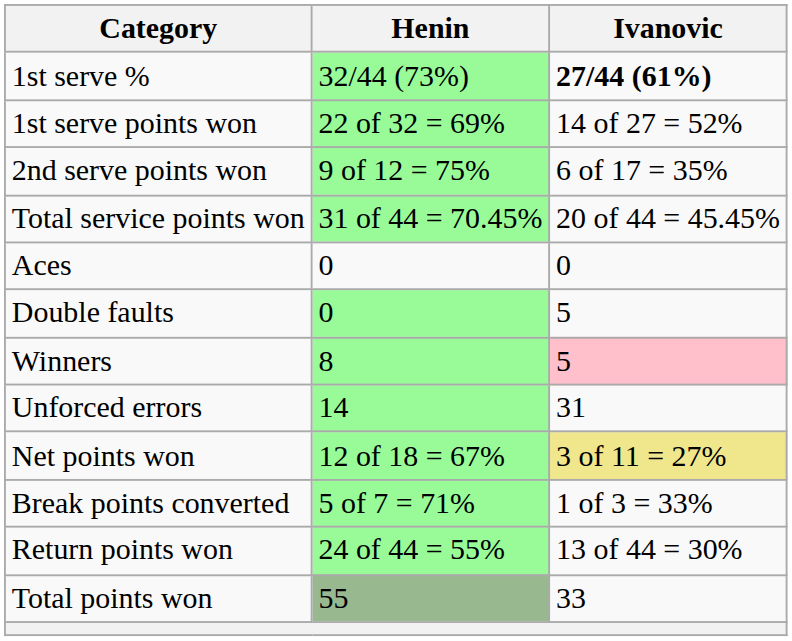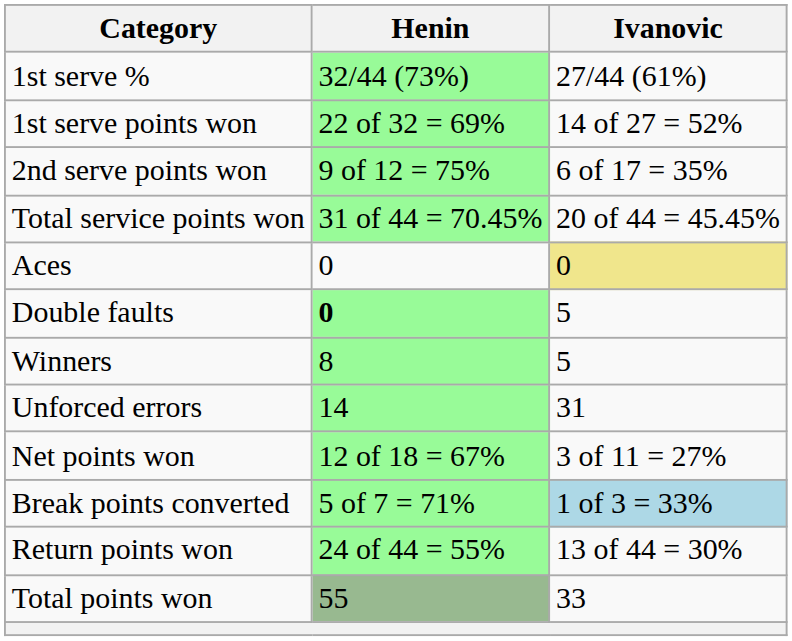1st serve % | Ivanovic: bold -> normal
Aces | Ivanovic: no background -> khaki background
Double faults | Henin: normal -> bold
Winners | Ivanovic: pink background -> no background
Net points won | Ivanovic: khaki background -> no background
Break points converted | Ivanovic: no background -> lightblue background
